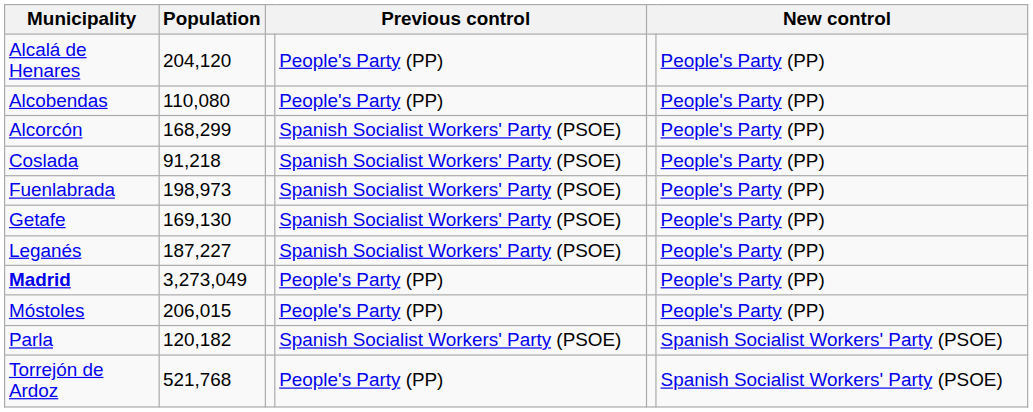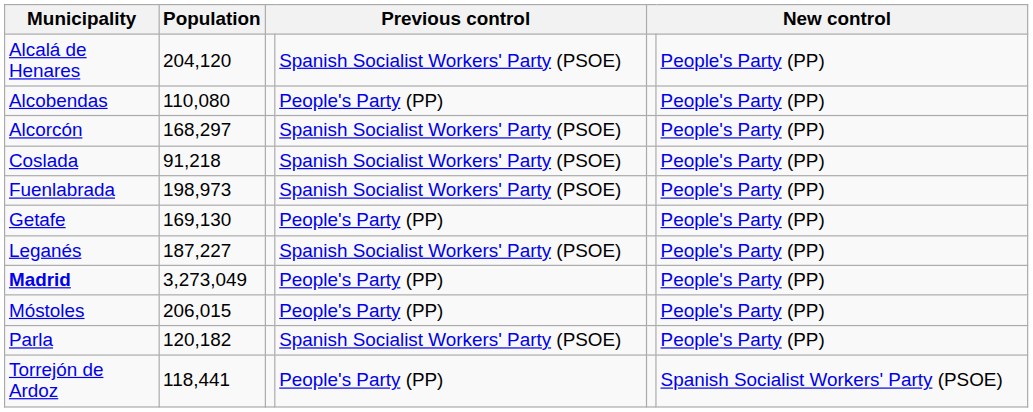Alcalá de Henares | column 4: People's Party (PP) -> Spanish Socialist Workers' Party (PSOE)
Alcorcón | Population: 168,299 -> 168,297
Getafe | column 4: Spanish Socialist Workers' Party (PSOE) -> People's Party (PP)
Parla | column 6: Spanish Socialist Workers' Party (PSOE) -> People's Party (PP)
Torrejón de Ardoz | Population: 521,768 -> 118,441
